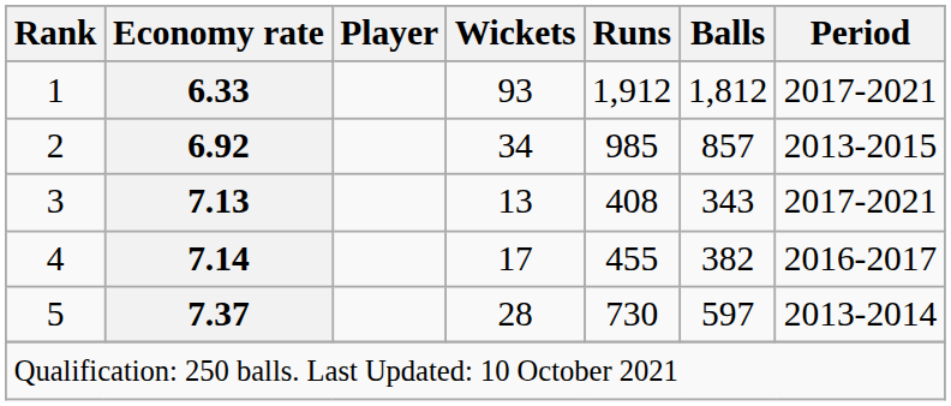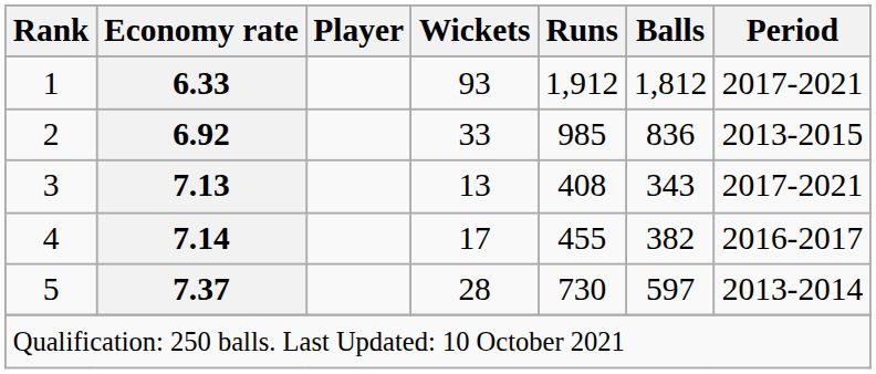2 | Wickets: 34 -> 33
2 | Balls: 857 -> 836
